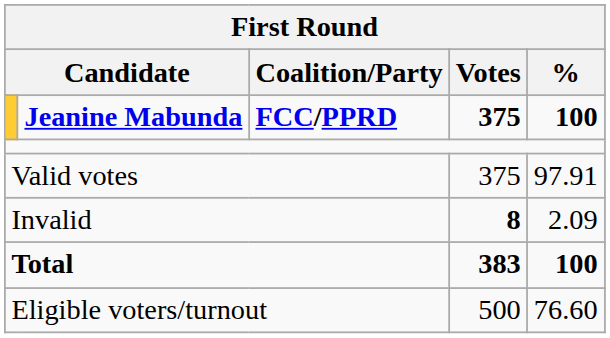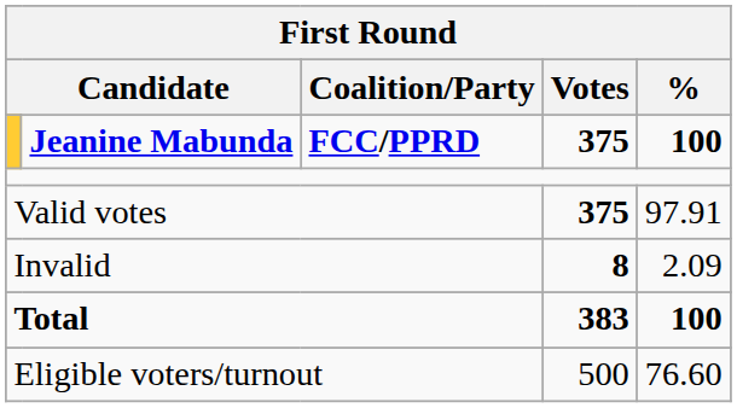Valid votes | First Round / Votes: normal -> bold
